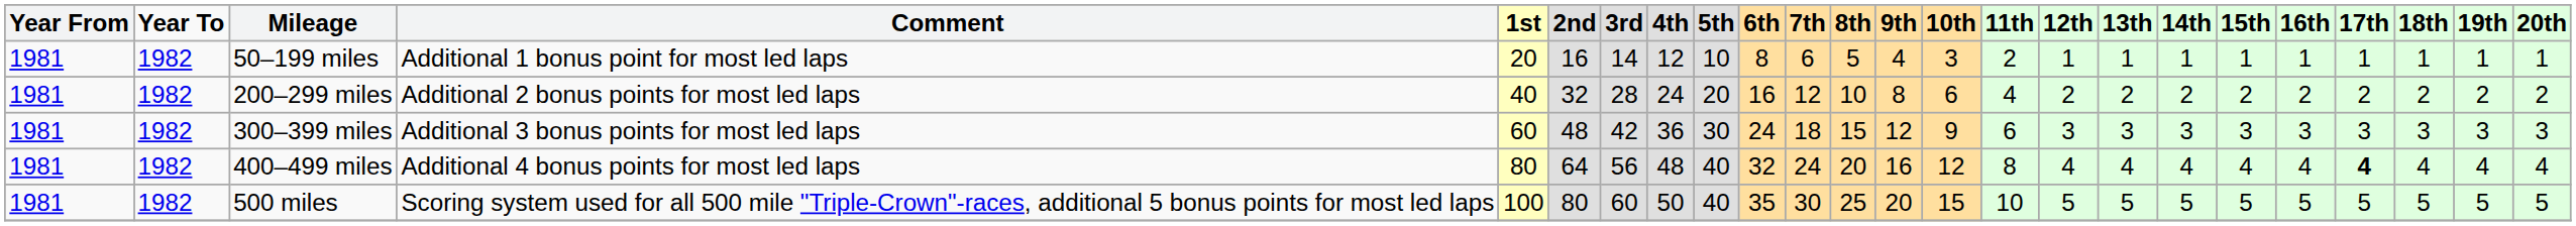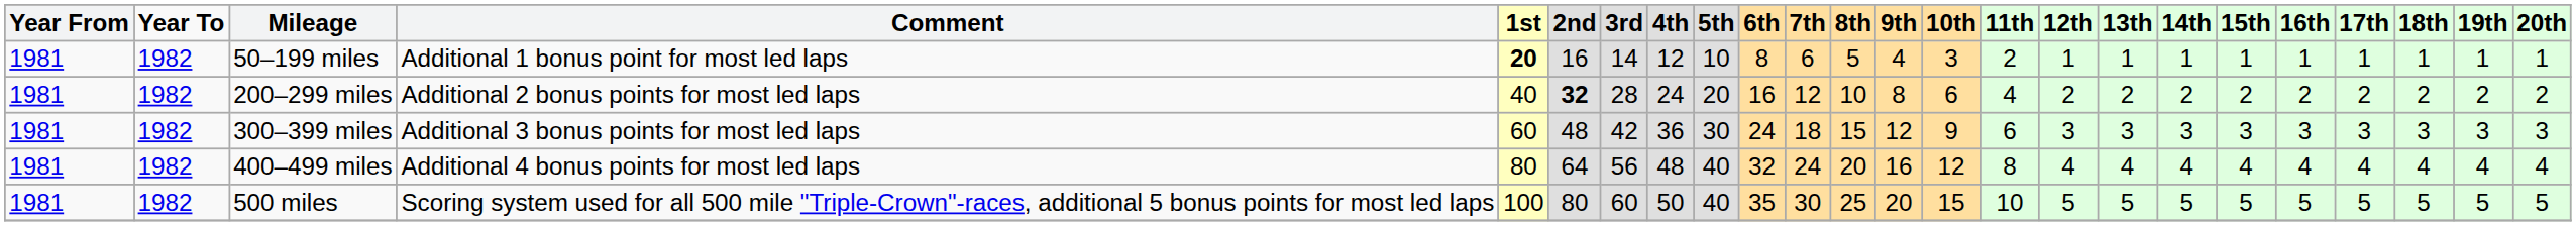50–199 miles | 1st: normal -> bold
200–299 miles | 2nd: normal -> bold
400–499 miles | 17th: bold -> normal
